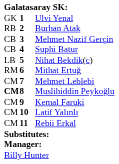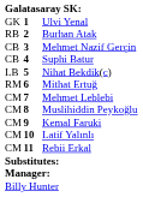Muslihiddin Peykoğlu | column 1: bold -> normal
